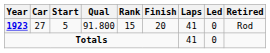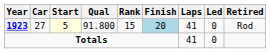1923 | Start: no background -> lightyellow background
1923 | Finish: no background -> lightblue background
